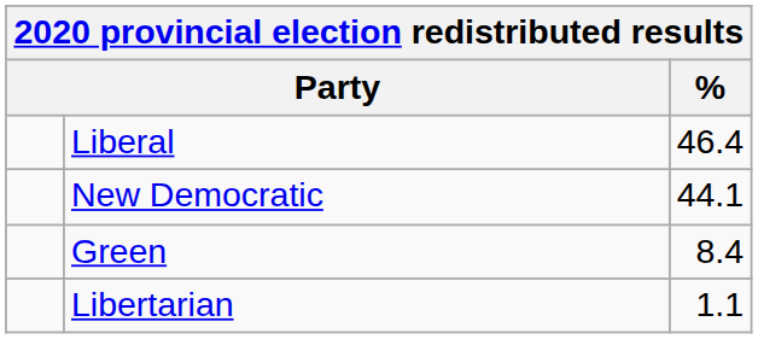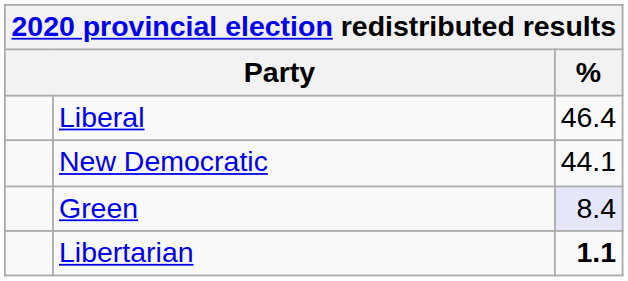Green | %: no background -> lavender background
Libertarian | %: normal -> bold
